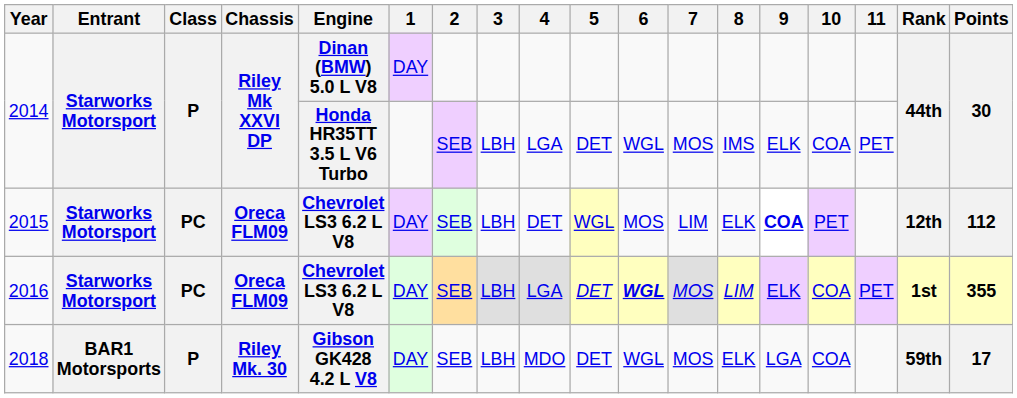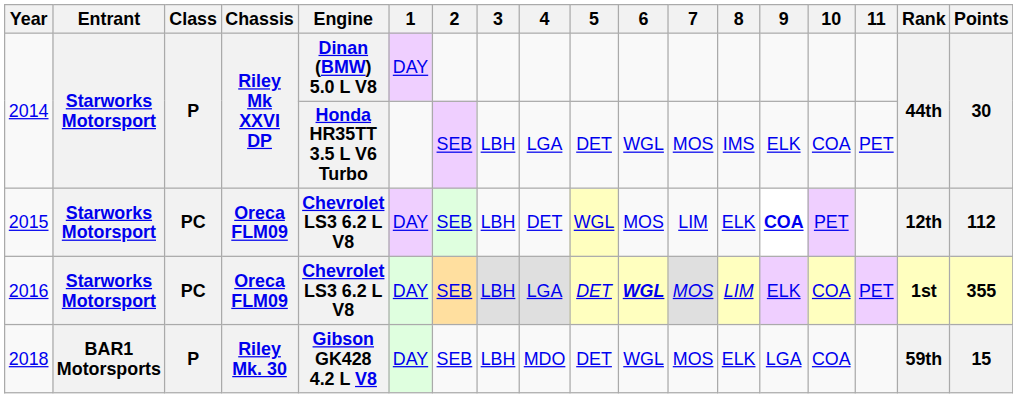2018 | Points: 17 -> 15
